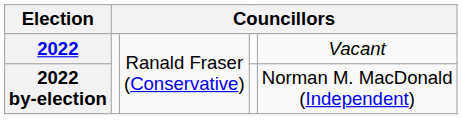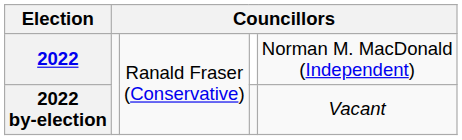2022 | column 5: Vacant -> Norman M. MacDonald (Independent)
2022 by-election | column 5: Norman M. MacDonald (Independent) -> Vacant
